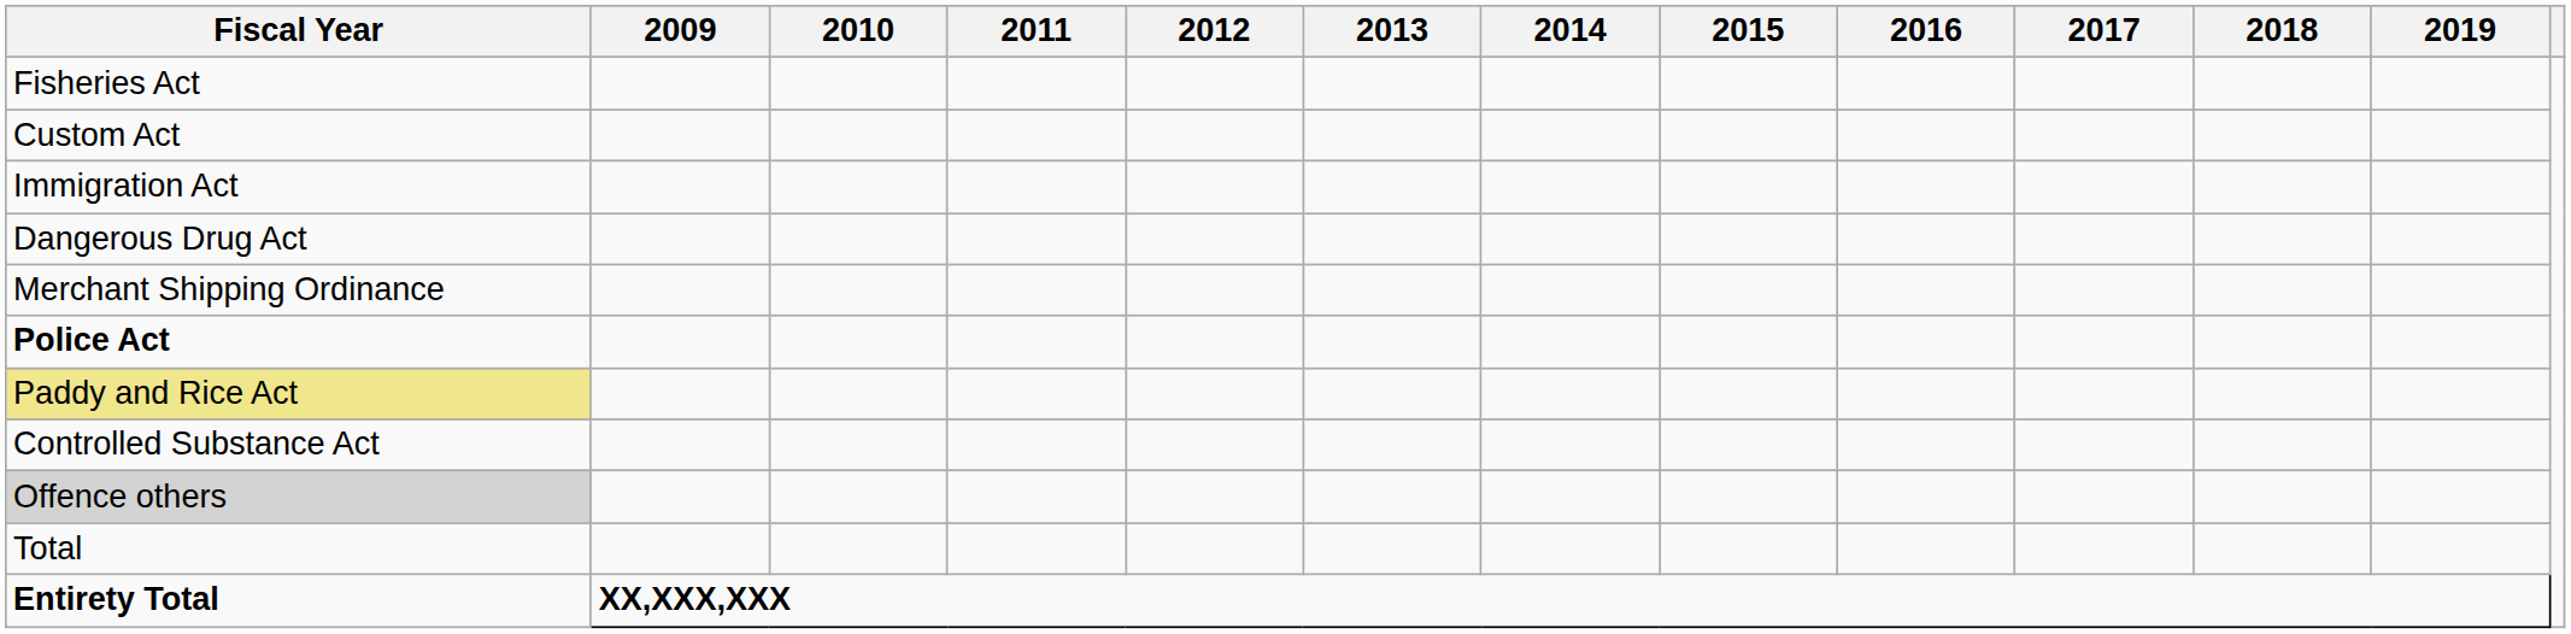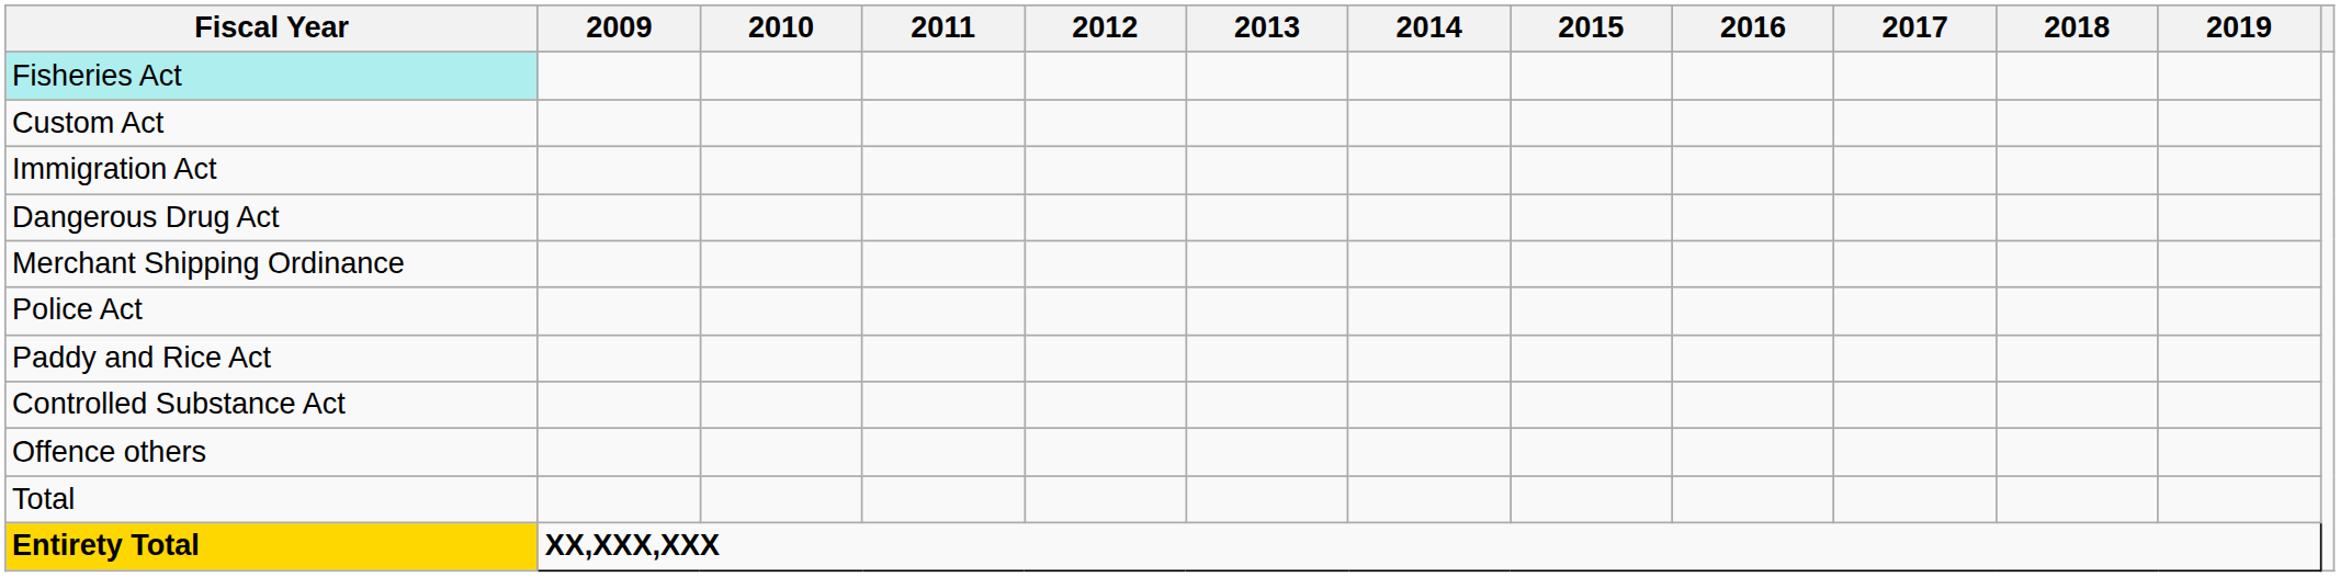Fisheries Act | Fiscal Year: no background -> paleturquoise background
Police Act | Fiscal Year: bold -> normal
Paddy and Rice Act | Fiscal Year: khaki background -> no background
Offence others | Fiscal Year: lightgrey background -> no background
Entirety Total | Fiscal Year: no background -> gold background
